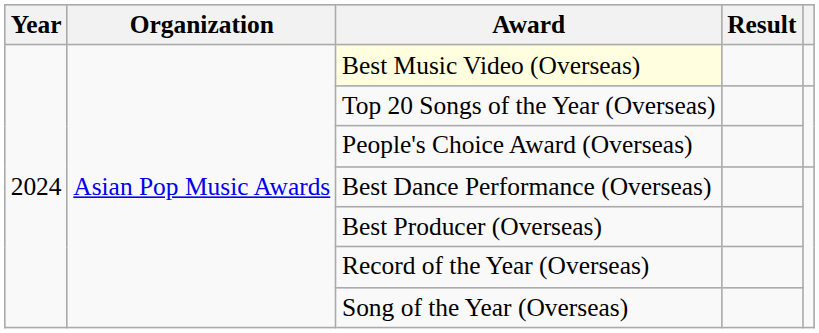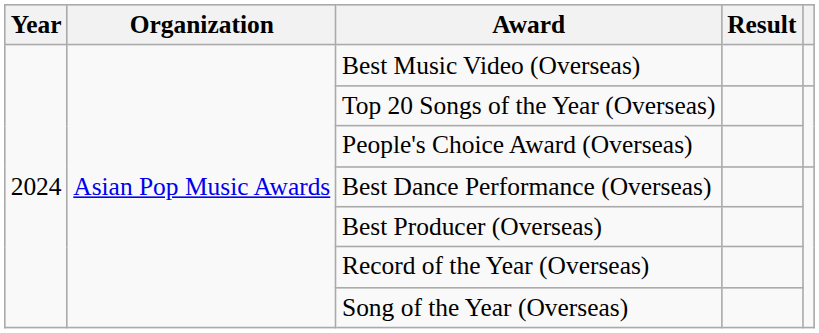Best Music Video (Overseas) | Award: lightyellow background -> no background
